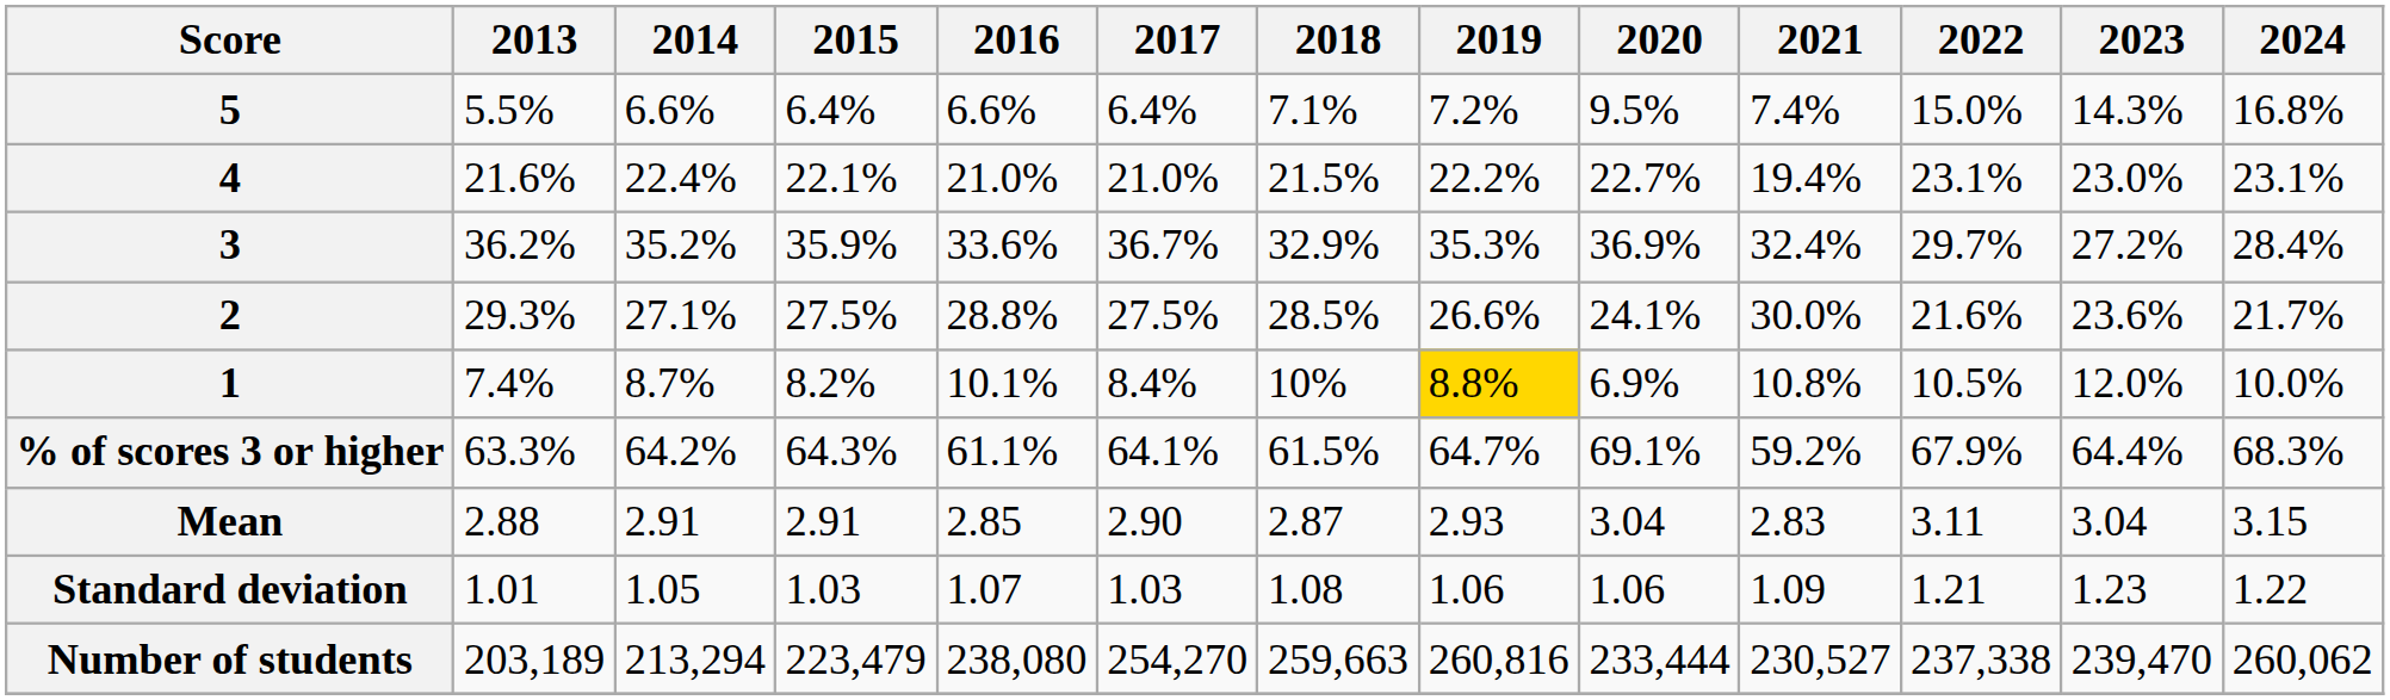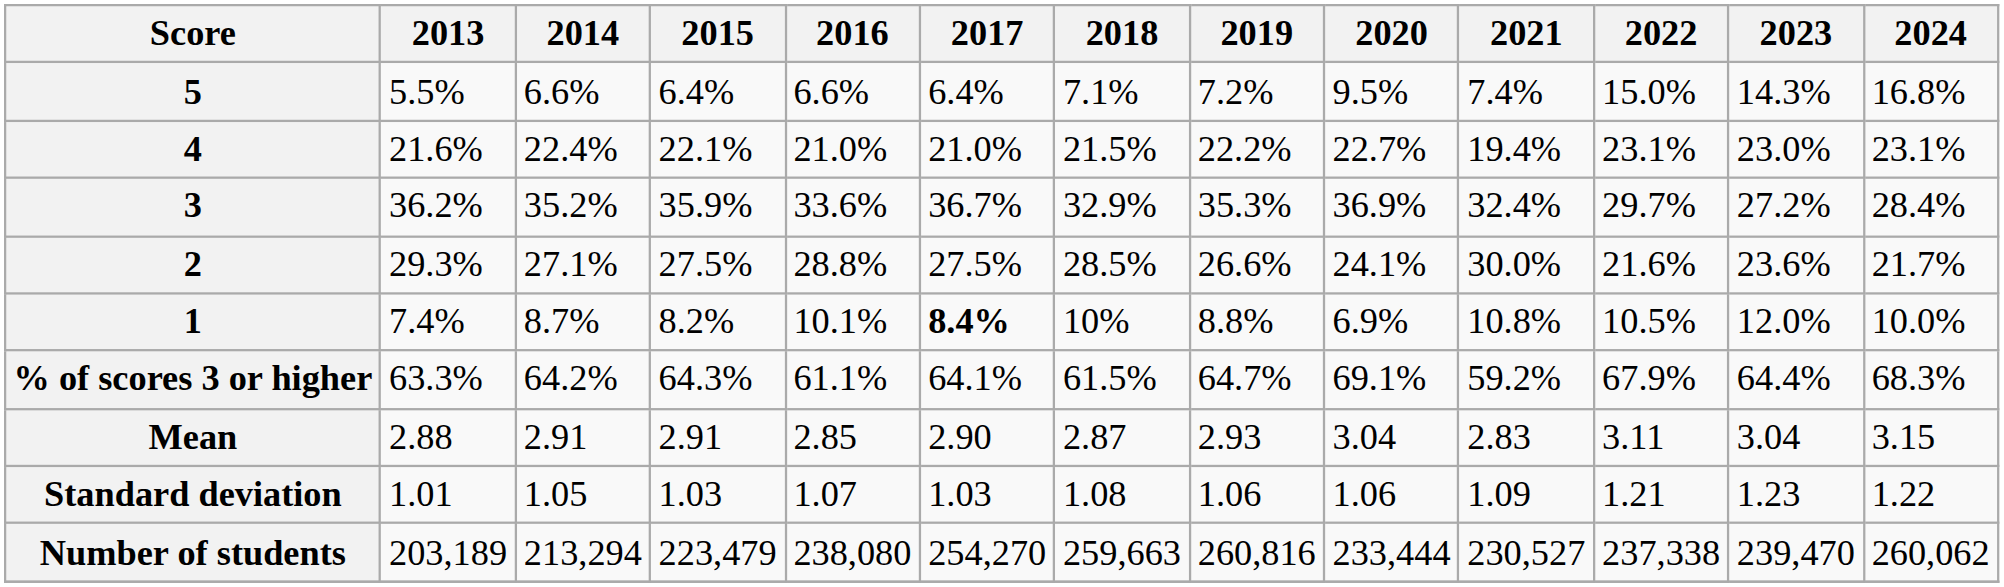1 | 2017: normal -> bold
1 | 2019: gold background -> no background
